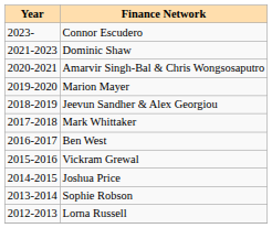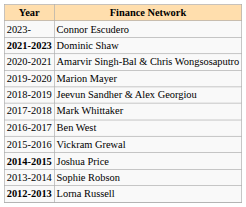Dominic Shaw | Year: normal -> bold
Joshua Price | Year: normal -> bold
Lorna Russell | Year: normal -> bold
